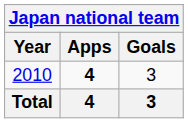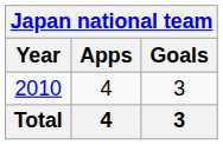2010 | Apps: bold -> normal
